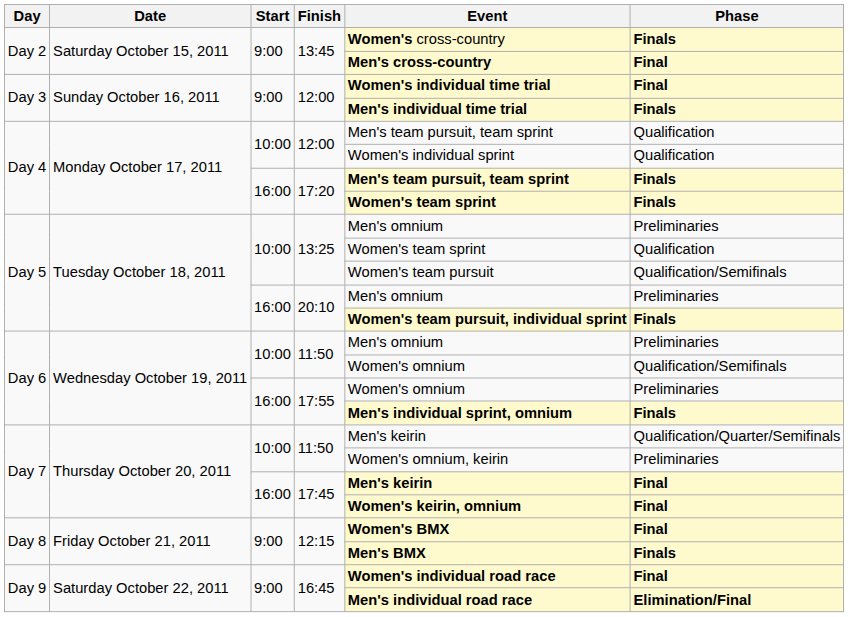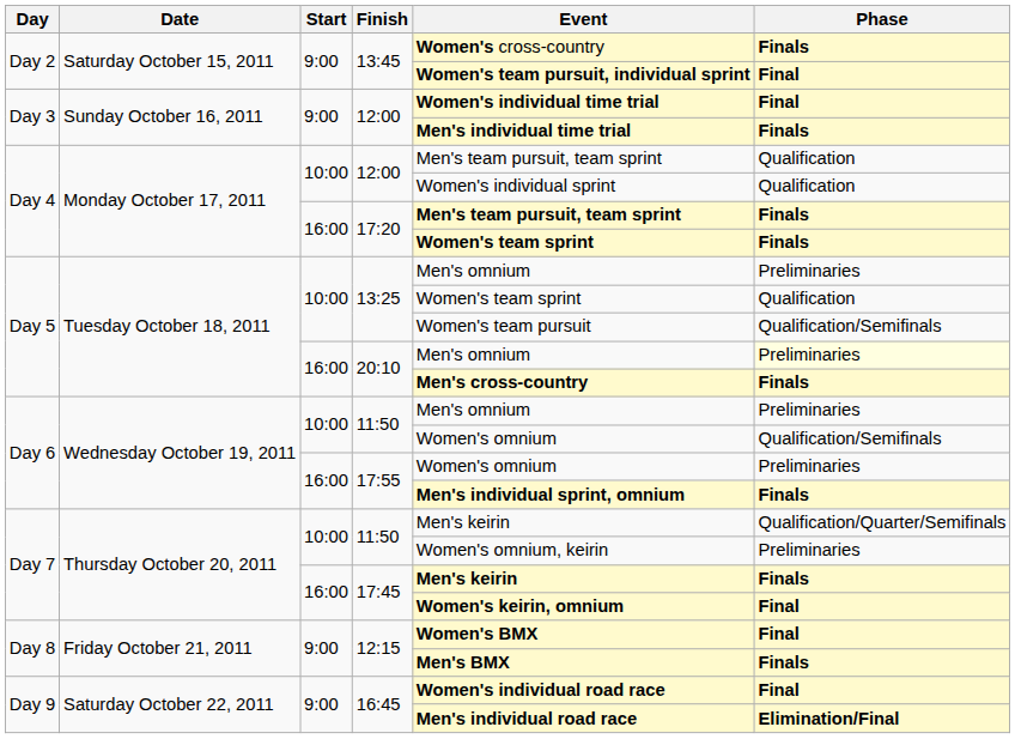row 3 | Event: Men's cross-country -> Women's team pursuit, individual sprint
row 13 | Phase: no background -> lightyellow background
row 14 | Event: Women's team pursuit, individual sprint -> Men's cross-country
row 21 | Phase: Final -> Finals
